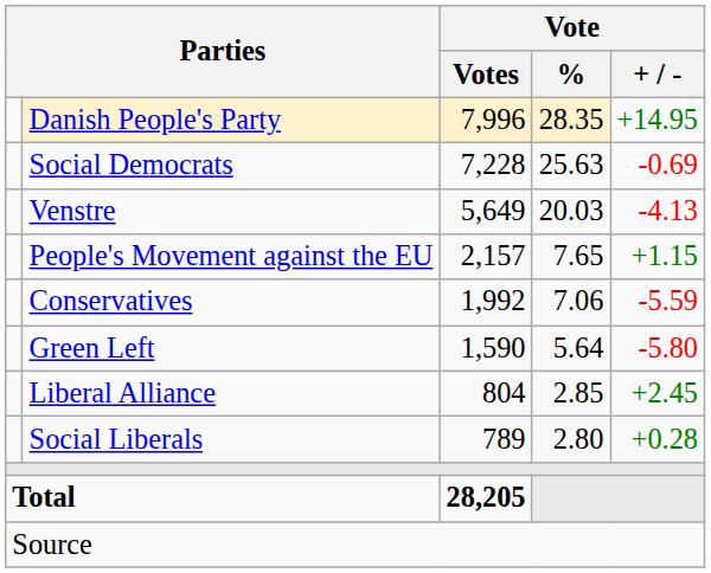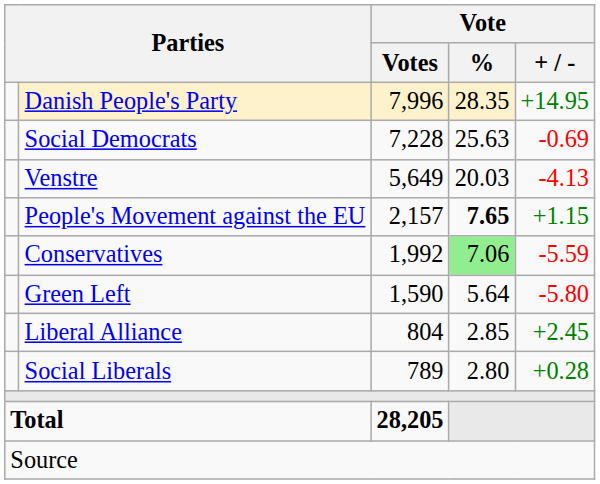People's Movement against the EU | Vote / %: normal -> bold
Conservatives | Vote / %: no background -> lightgreen background
